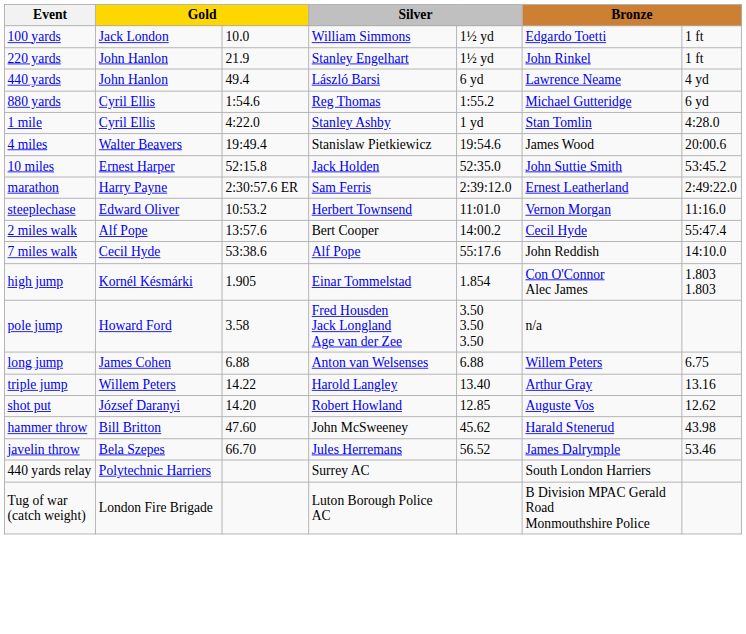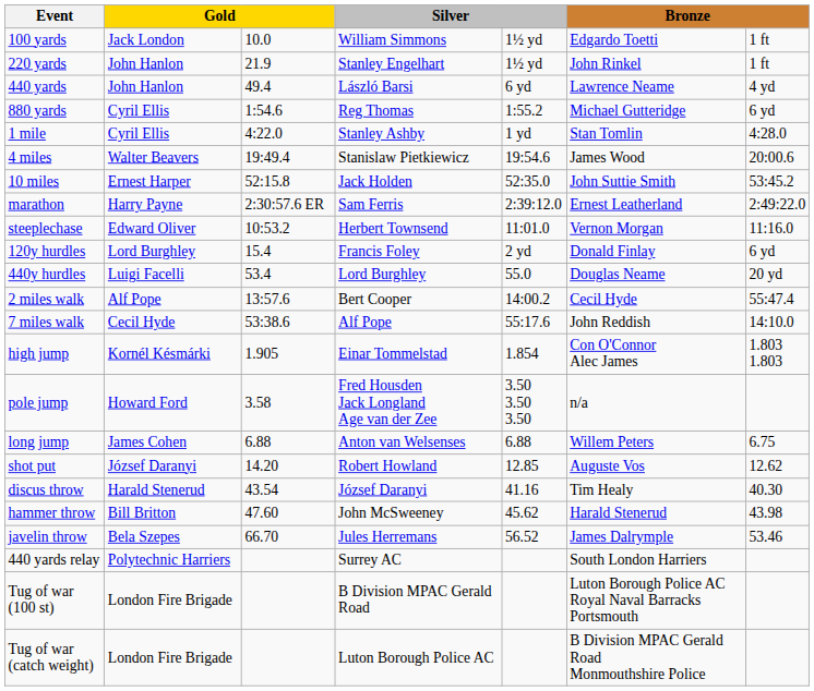+ row: 120y hurdles | Lord Burghley | 15.4 | Francis Foley | 2 yd | Donald Finlay | 6 yd
+ row: 440y hurdles | Luigi Facelli | 53.4 | Lord Burghley | 55.0 | Douglas Neame | 20 yd
- row: triple jump | Willem Peters | 14.22 | Harold Langley | 13.40 | Arthur Gray | 13.16
+ row: discus throw | Harald Stenerud | 43.54 | József Daranyi | 41.16 | Tim Healy | 40.30
+ row: Tug of war (100 st) | London Fire Brigade | B Division MPAC Gerald Road | Luton Borough Police AC Royal Naval Barracks Portsmouth
